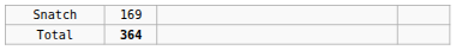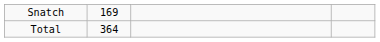row 2 | column 2: bold -> normal
